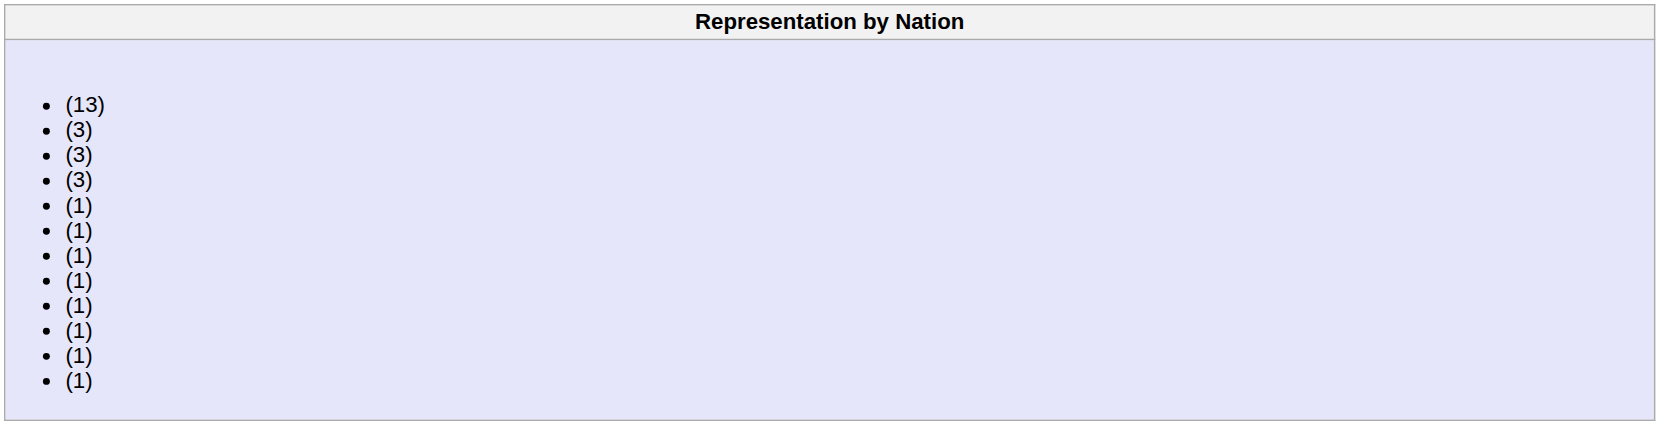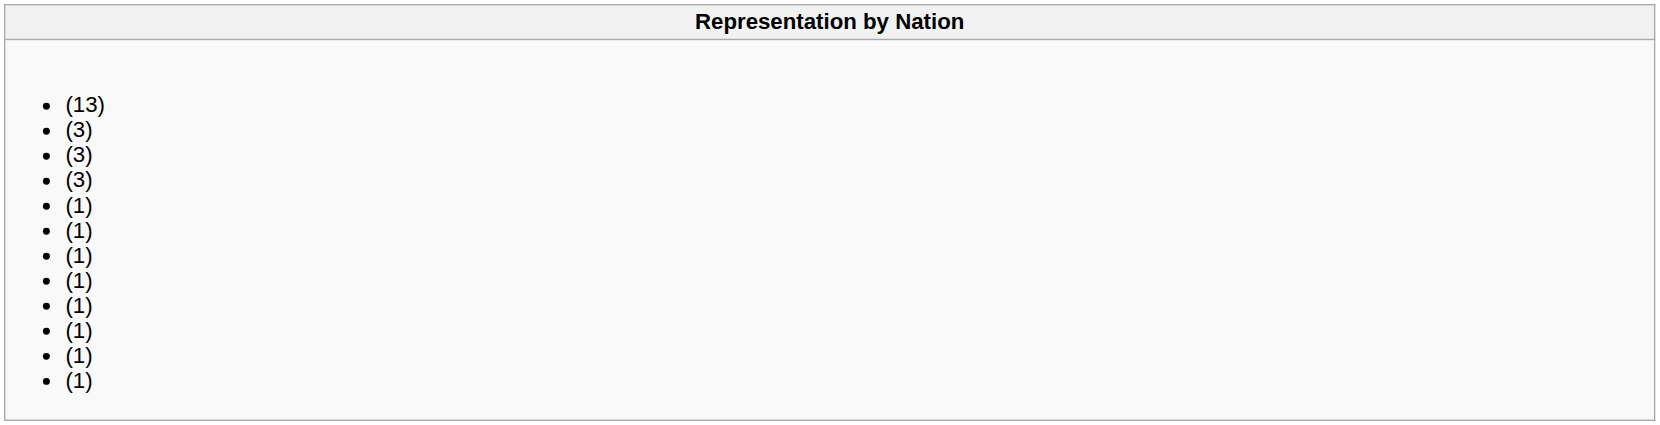row 2 | column 1: lavender background -> no background
